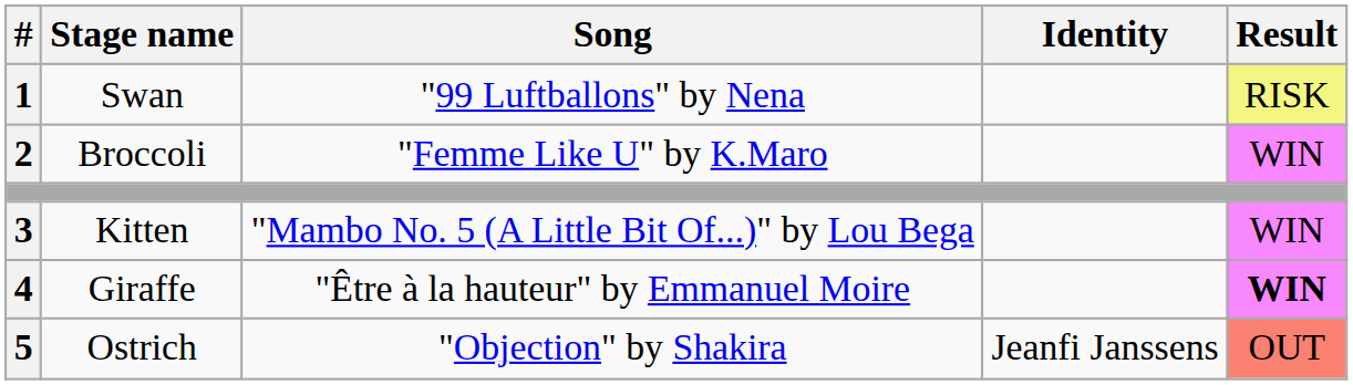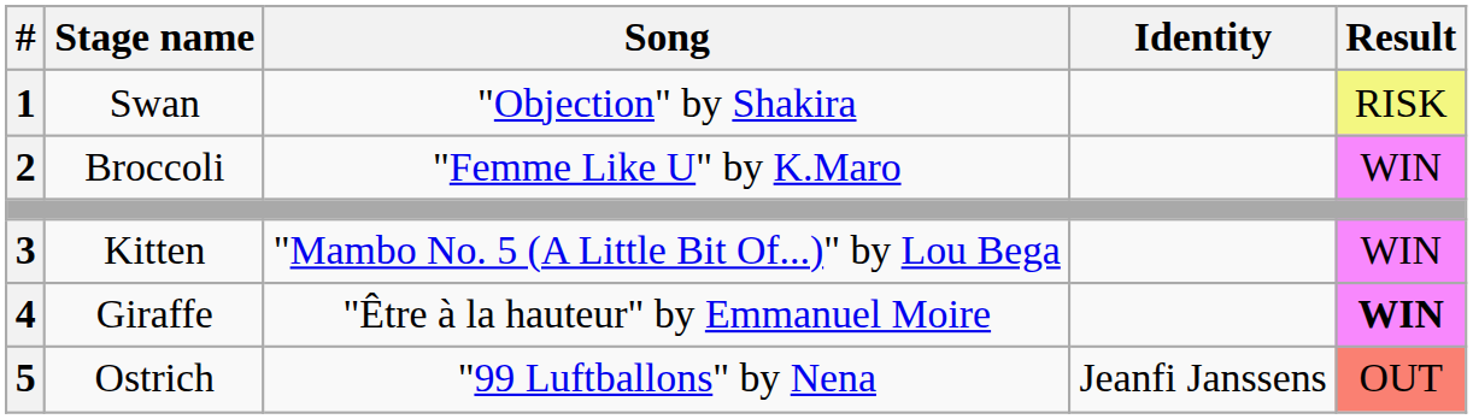Swan | Song: "99 Luftballons" by Nena -> "Objection" by Shakira
Ostrich | Song: "Objection" by Shakira -> "99 Luftballons" by Nena
